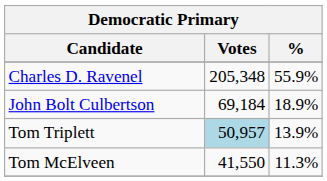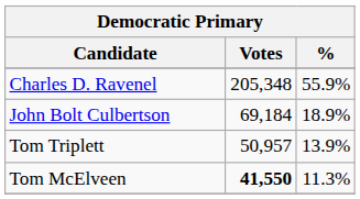Tom Triplett | Votes: lightblue background -> no background
Tom McElveen | Votes: normal -> bold
